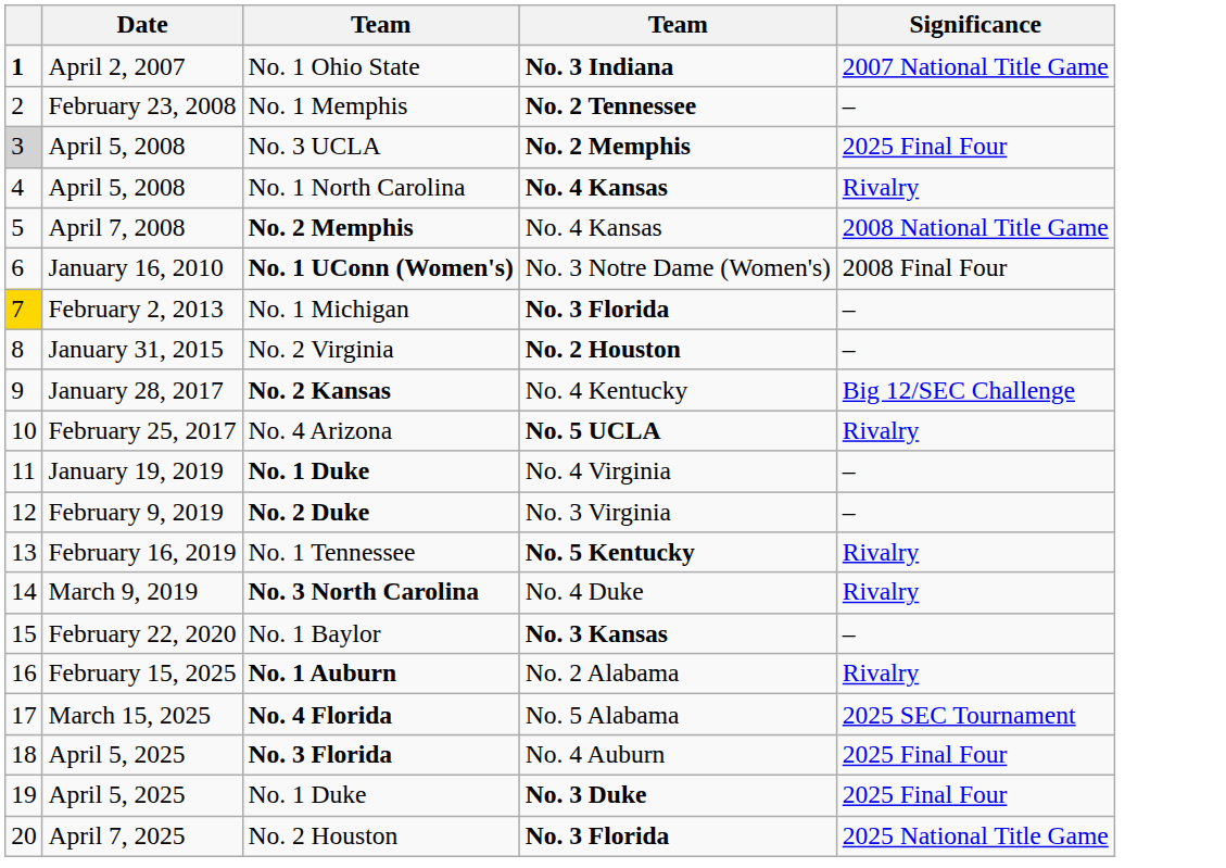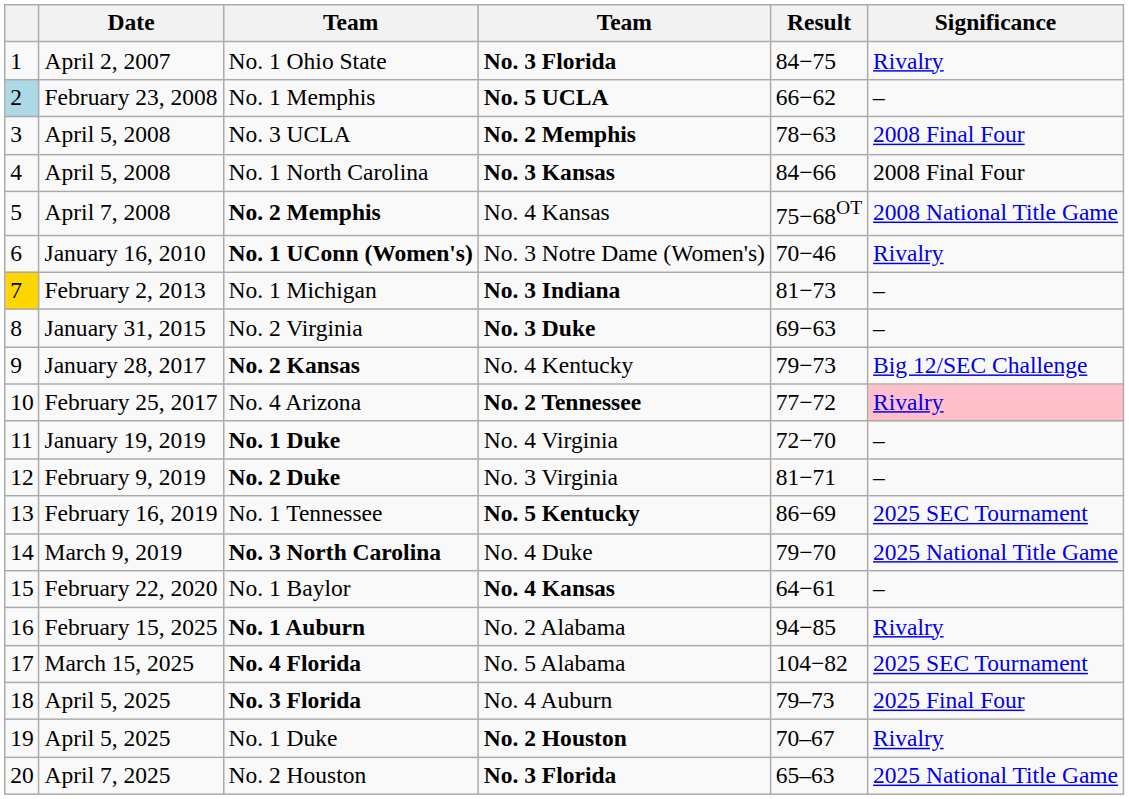+ column: Result | 84−75 | 66−62 | 78−63 | 84−66 | 75−68OT | 70−46 | 81−73 | 69−63 | 79−73 | 77−72 | 72−70 | 81−71 | 86−69 | 79−70 | 64−61 | 94−85 | 104−82 | 79–73 | 70–67 | 65–63
No. 1 Ohio State | column 1: bold -> normal
No. 1 Ohio State | column 4: No. 3 Indiana -> No. 3 Florida
No. 1 Ohio State | Significance: 2007 National Title Game -> Rivalry
No. 1 Memphis | column 1: no background -> lightblue background
No. 1 Memphis | column 4: No. 2 Tennessee -> No. 5 UCLA
No. 3 UCLA | column 1: lightgrey background -> no background
No. 3 UCLA | Significance: 2025 Final Four -> 2008 Final Four
No. 1 North Carolina | column 4: No. 4 Kansas -> No. 3 Kansas
No. 1 North Carolina | Significance: Rivalry -> 2008 Final Four
No. 1 UConn (Women's) | Significance: 2008 Final Four -> Rivalry
No. 1 Michigan | column 4: No. 3 Florida -> No. 3 Indiana
No. 2 Virginia | column 4: No. 2 Houston -> No. 3 Duke
No. 4 Arizona | column 4: No. 5 UCLA -> No. 2 Tennessee
No. 4 Arizona | Significance: no background -> pink background
No. 1 Tennessee | Significance: Rivalry -> 2025 SEC Tournament
No. 3 North Carolina | Significance: Rivalry -> 2025 National Title Game
No. 1 Baylor | column 4: No. 3 Kansas -> No. 4 Kansas
April 5, 2025 / No. 1 Duke | column 4: No. 3 Duke -> No. 2 Houston
April 5, 2025 / No. 1 Duke | Significance: 2025 Final Four -> Rivalry
